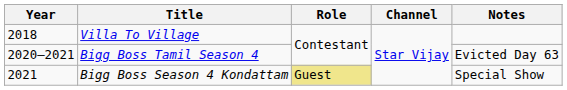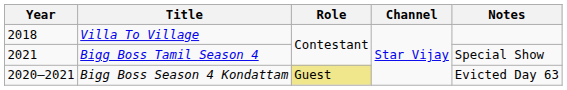Bigg Boss Tamil Season 4 | Year: 2020–2021 -> 2021
Bigg Boss Tamil Season 4 | Notes: Evicted Day 63 -> Special Show
Bigg Boss Season 4 Kondattam | Year: 2021 -> 2020–2021
Bigg Boss Season 4 Kondattam | Notes: Special Show -> Evicted Day 63
